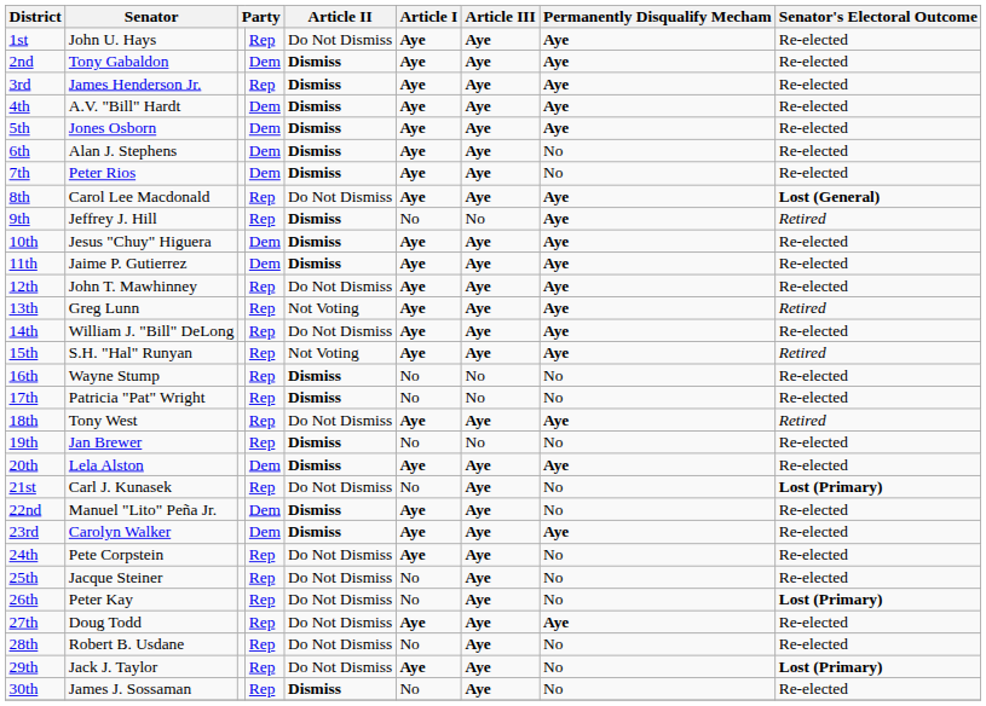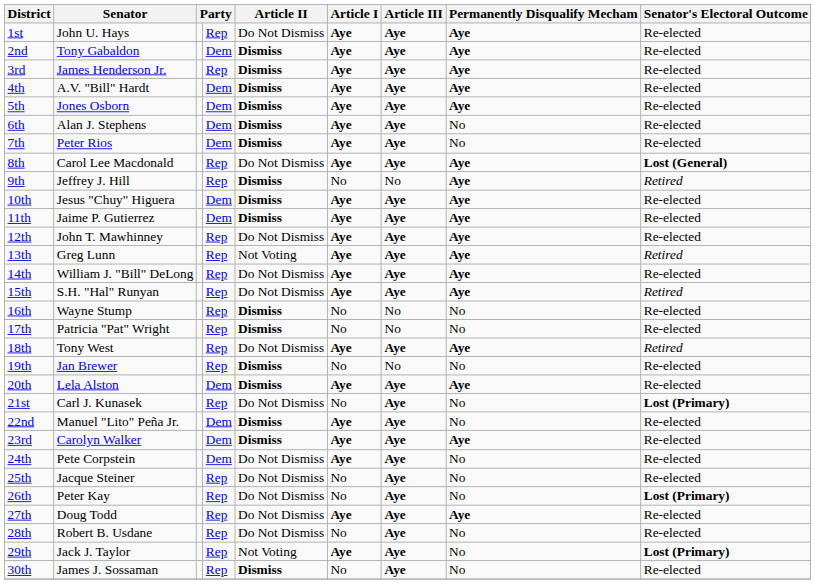15th | Article II: Not Voting -> Do Not Dismiss
24th | column 4: Rep -> Dem
29th | Article II: Do Not Dismiss -> Not Voting
